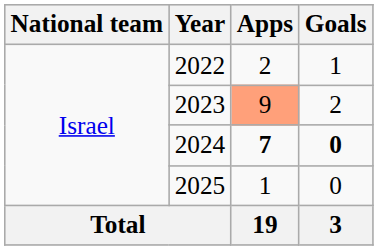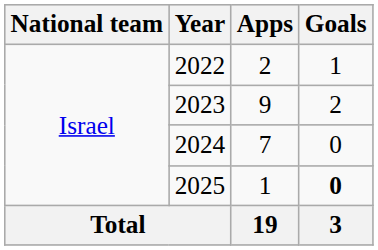2023 | Apps: lightsalmon background -> no background
2024 | Apps: bold -> normal
2024 | Goals: bold -> normal
2025 | Goals: normal -> bold
